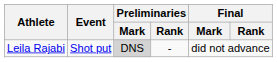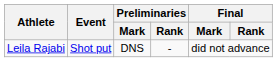Leila Rajabi | Preliminaries / Mark: lightgrey background -> no background
